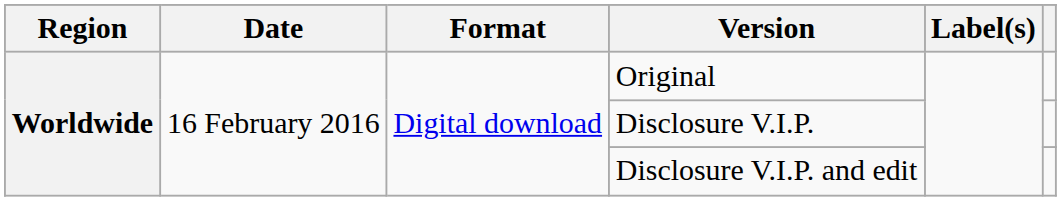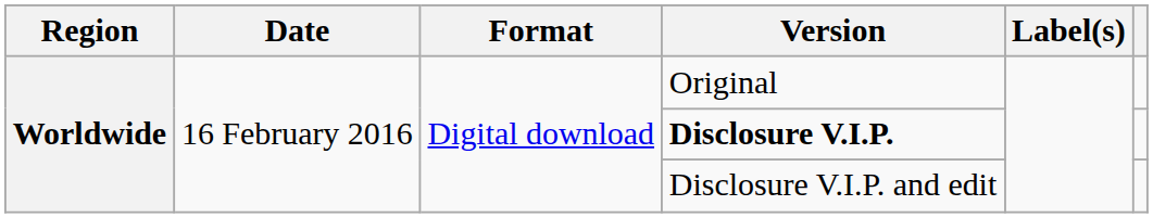Disclosure V.I.P. | Version: normal -> bold
